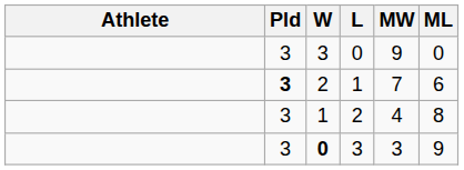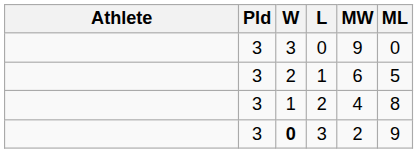row 3 | Pld: bold -> normal
row 3 | MW: 7 -> 6
row 3 | ML: 6 -> 5
row 5 | MW: 3 -> 2
